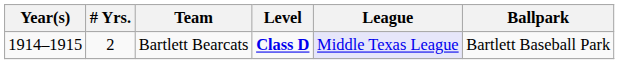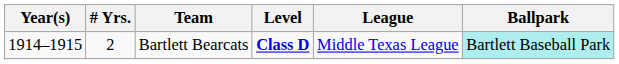Bartlett Bearcats | League: lavender background -> no background
Bartlett Bearcats | Ballpark: no background -> paleturquoise background
